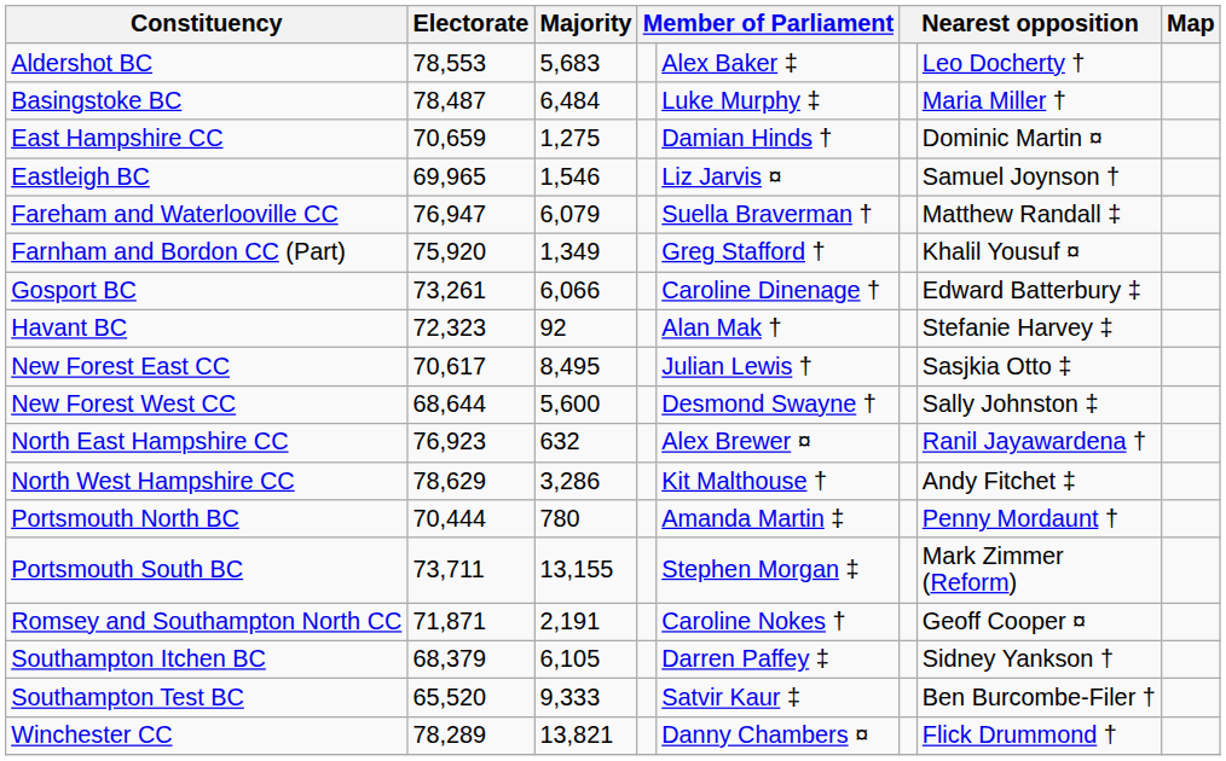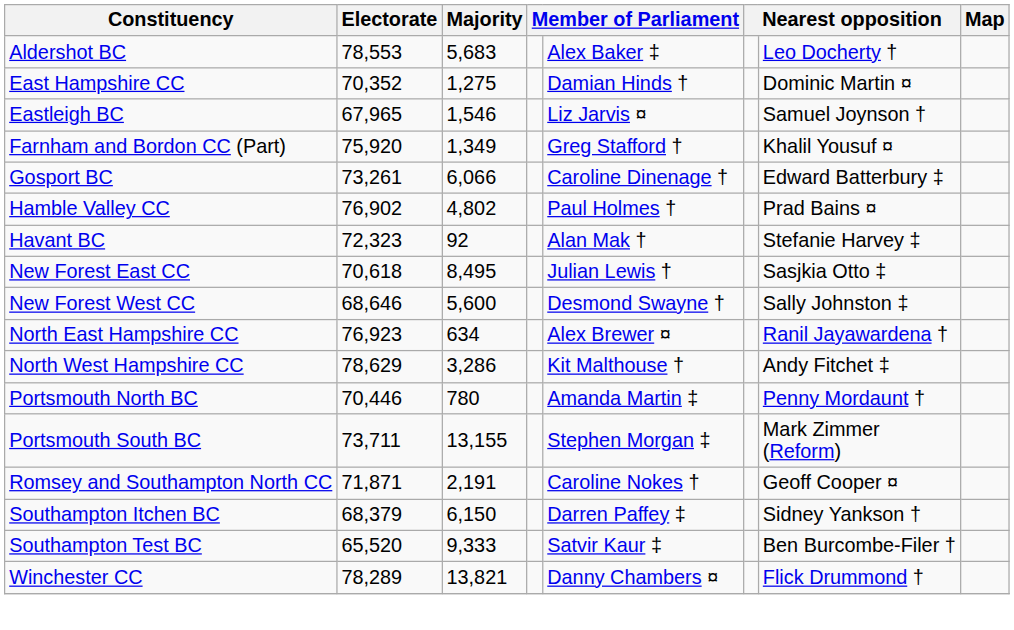- row: Basingstoke BC | 78,487 | 6,484 | Luke Murphy ‡ | Maria Miller †
East Hampshire CC | Electorate: 70,659 -> 70,352
Eastleigh BC | Electorate: 69,965 -> 67,965
- row: Fareham and Waterlooville CC | 76,947 | 6,079 | Suella Braverman † | Matthew Randall ‡
+ row: Hamble Valley CC | 76,902 | 4,802 | Paul Holmes † | Prad Bains ¤
New Forest East CC | Electorate: 70,617 -> 70,618
New Forest West CC | Electorate: 68,644 -> 68,646
North East Hampshire CC | Majority: 632 -> 634
Portsmouth North BC | Electorate: 70,444 -> 70,446
Southampton Itchen BC | Majority: 6,105 -> 6,150
